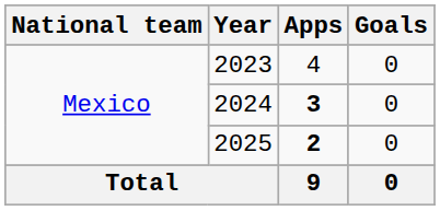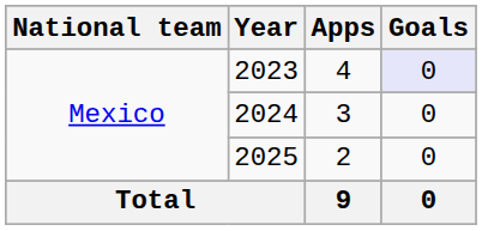2023 | Goals: no background -> lavender background
2024 | Apps: bold -> normal
2025 | Apps: bold -> normal
